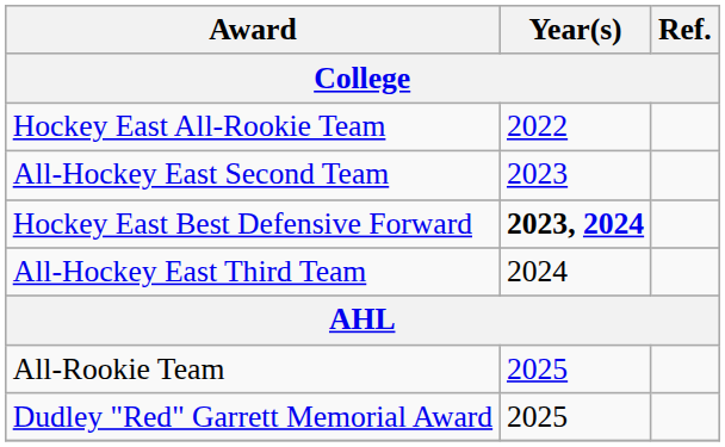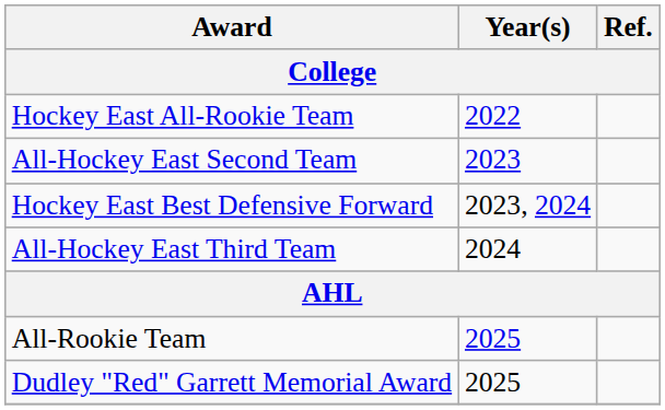Hockey East Best Defensive Forward | Year(s) / College: bold -> normal
